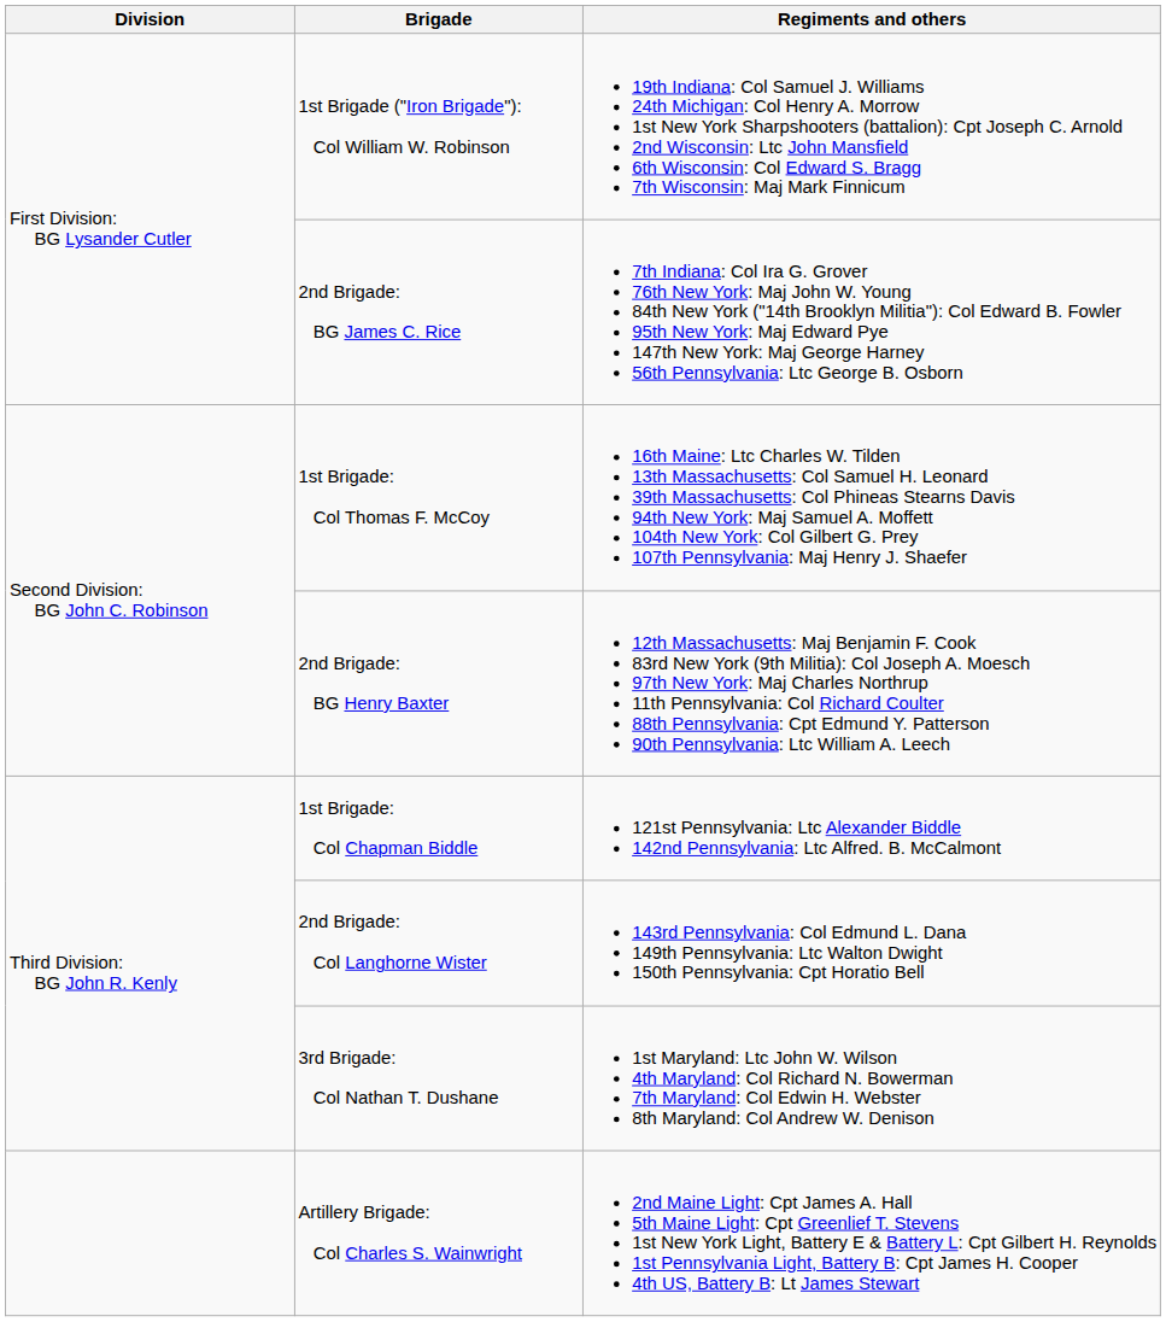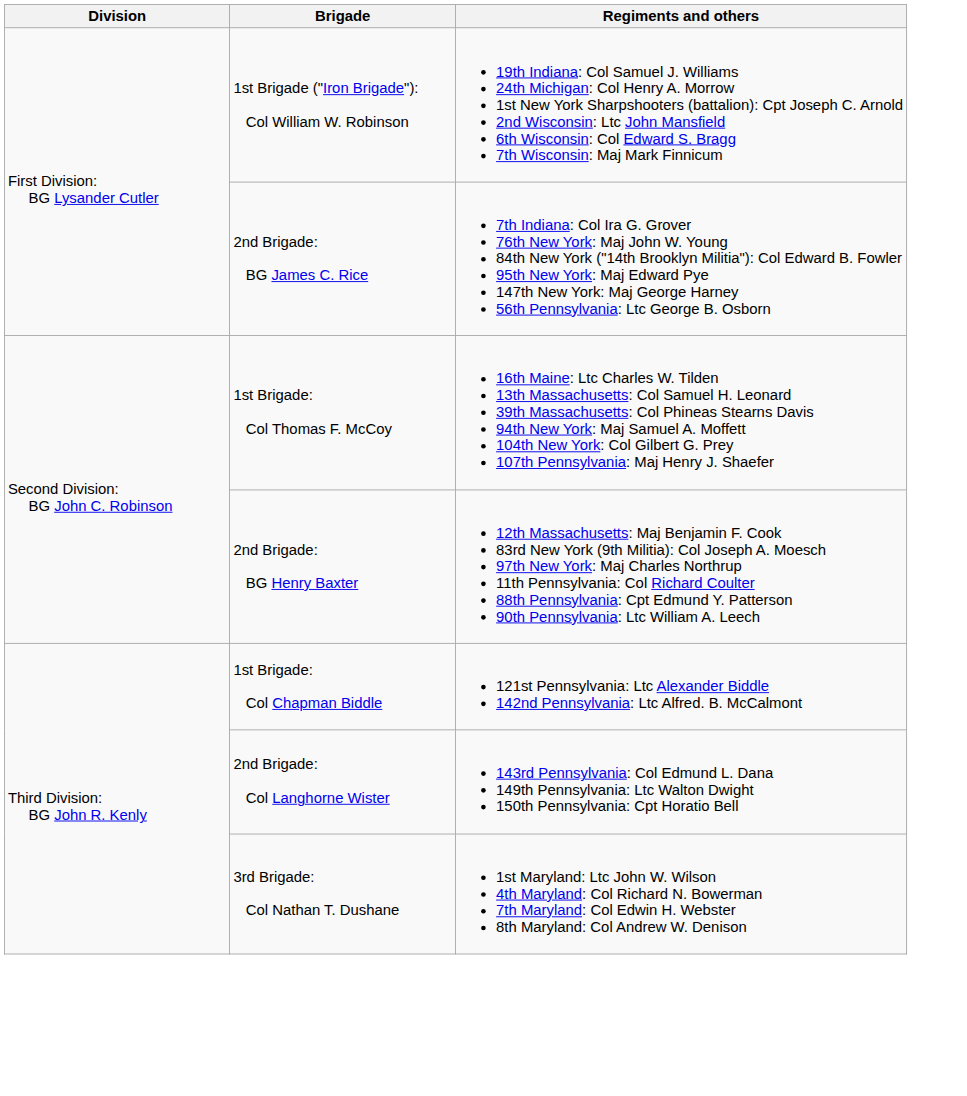- row: Artillery Brigade: Col Charles S. Wainwright | 2nd Maine Light: Cpt James A. Hall 5th Maine Light: Cpt Greenlief T. Stevens 1st New York Light, Battery E & Battery L: Cpt Gilbert H. Reynolds 1st Pennsylvania Light, Battery B: Cpt James H. Cooper 4th US, Battery B: Lt James Stewart
